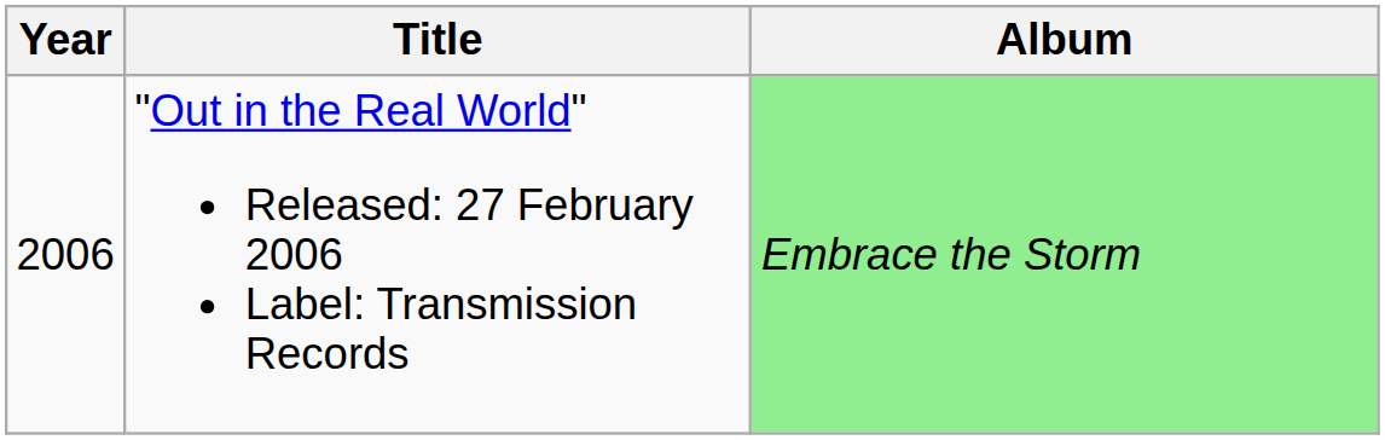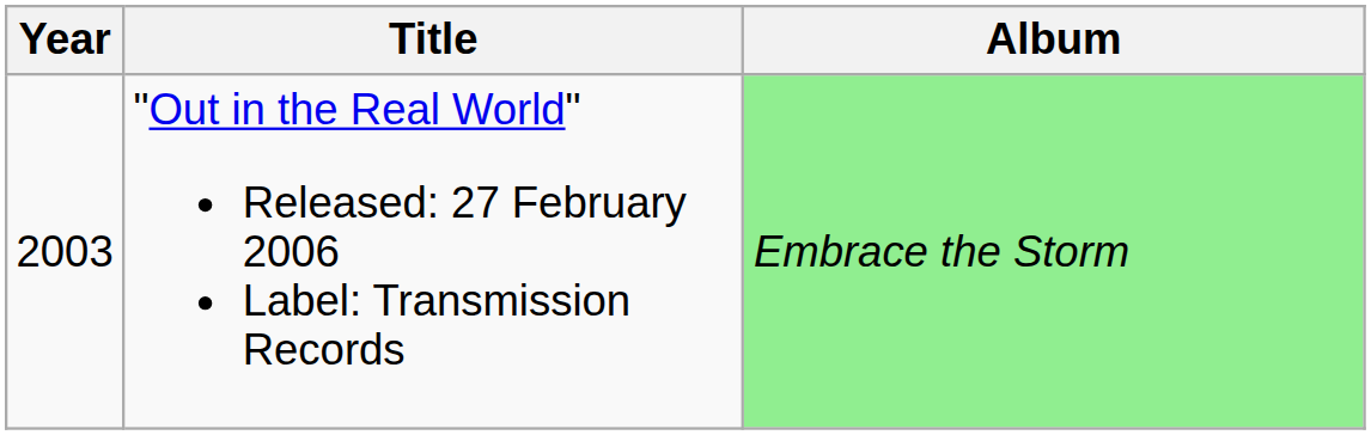row 2 | Year: 2006 -> 2003
